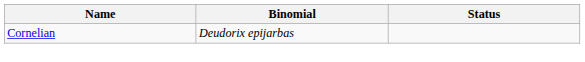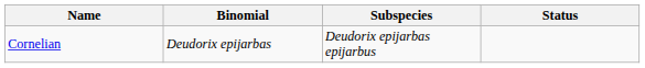+ column: Subspecies | Deudorix epijarbas epijarbus
